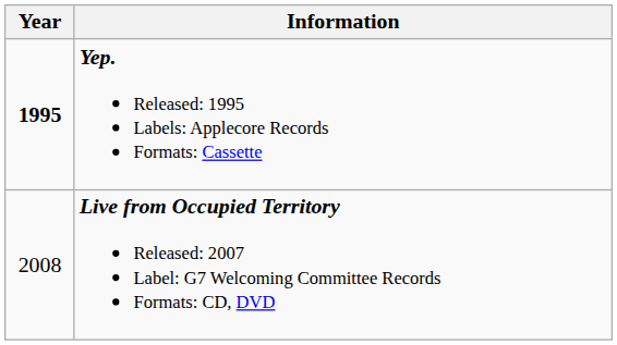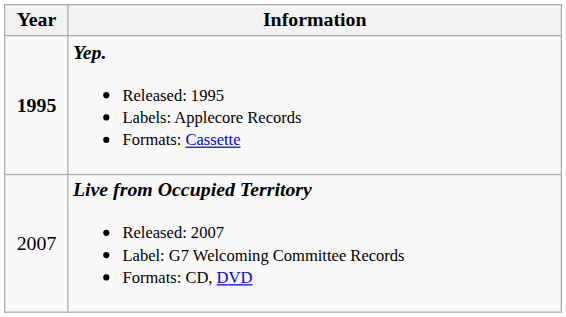row 3 | Year: 2008 -> 2007
